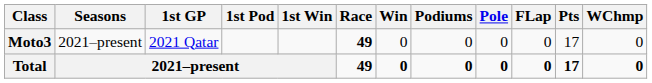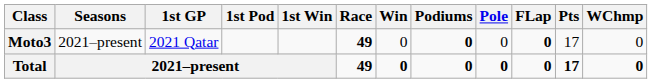Moto3 | Podiums: normal -> bold
Moto3 | FLap: normal -> bold
